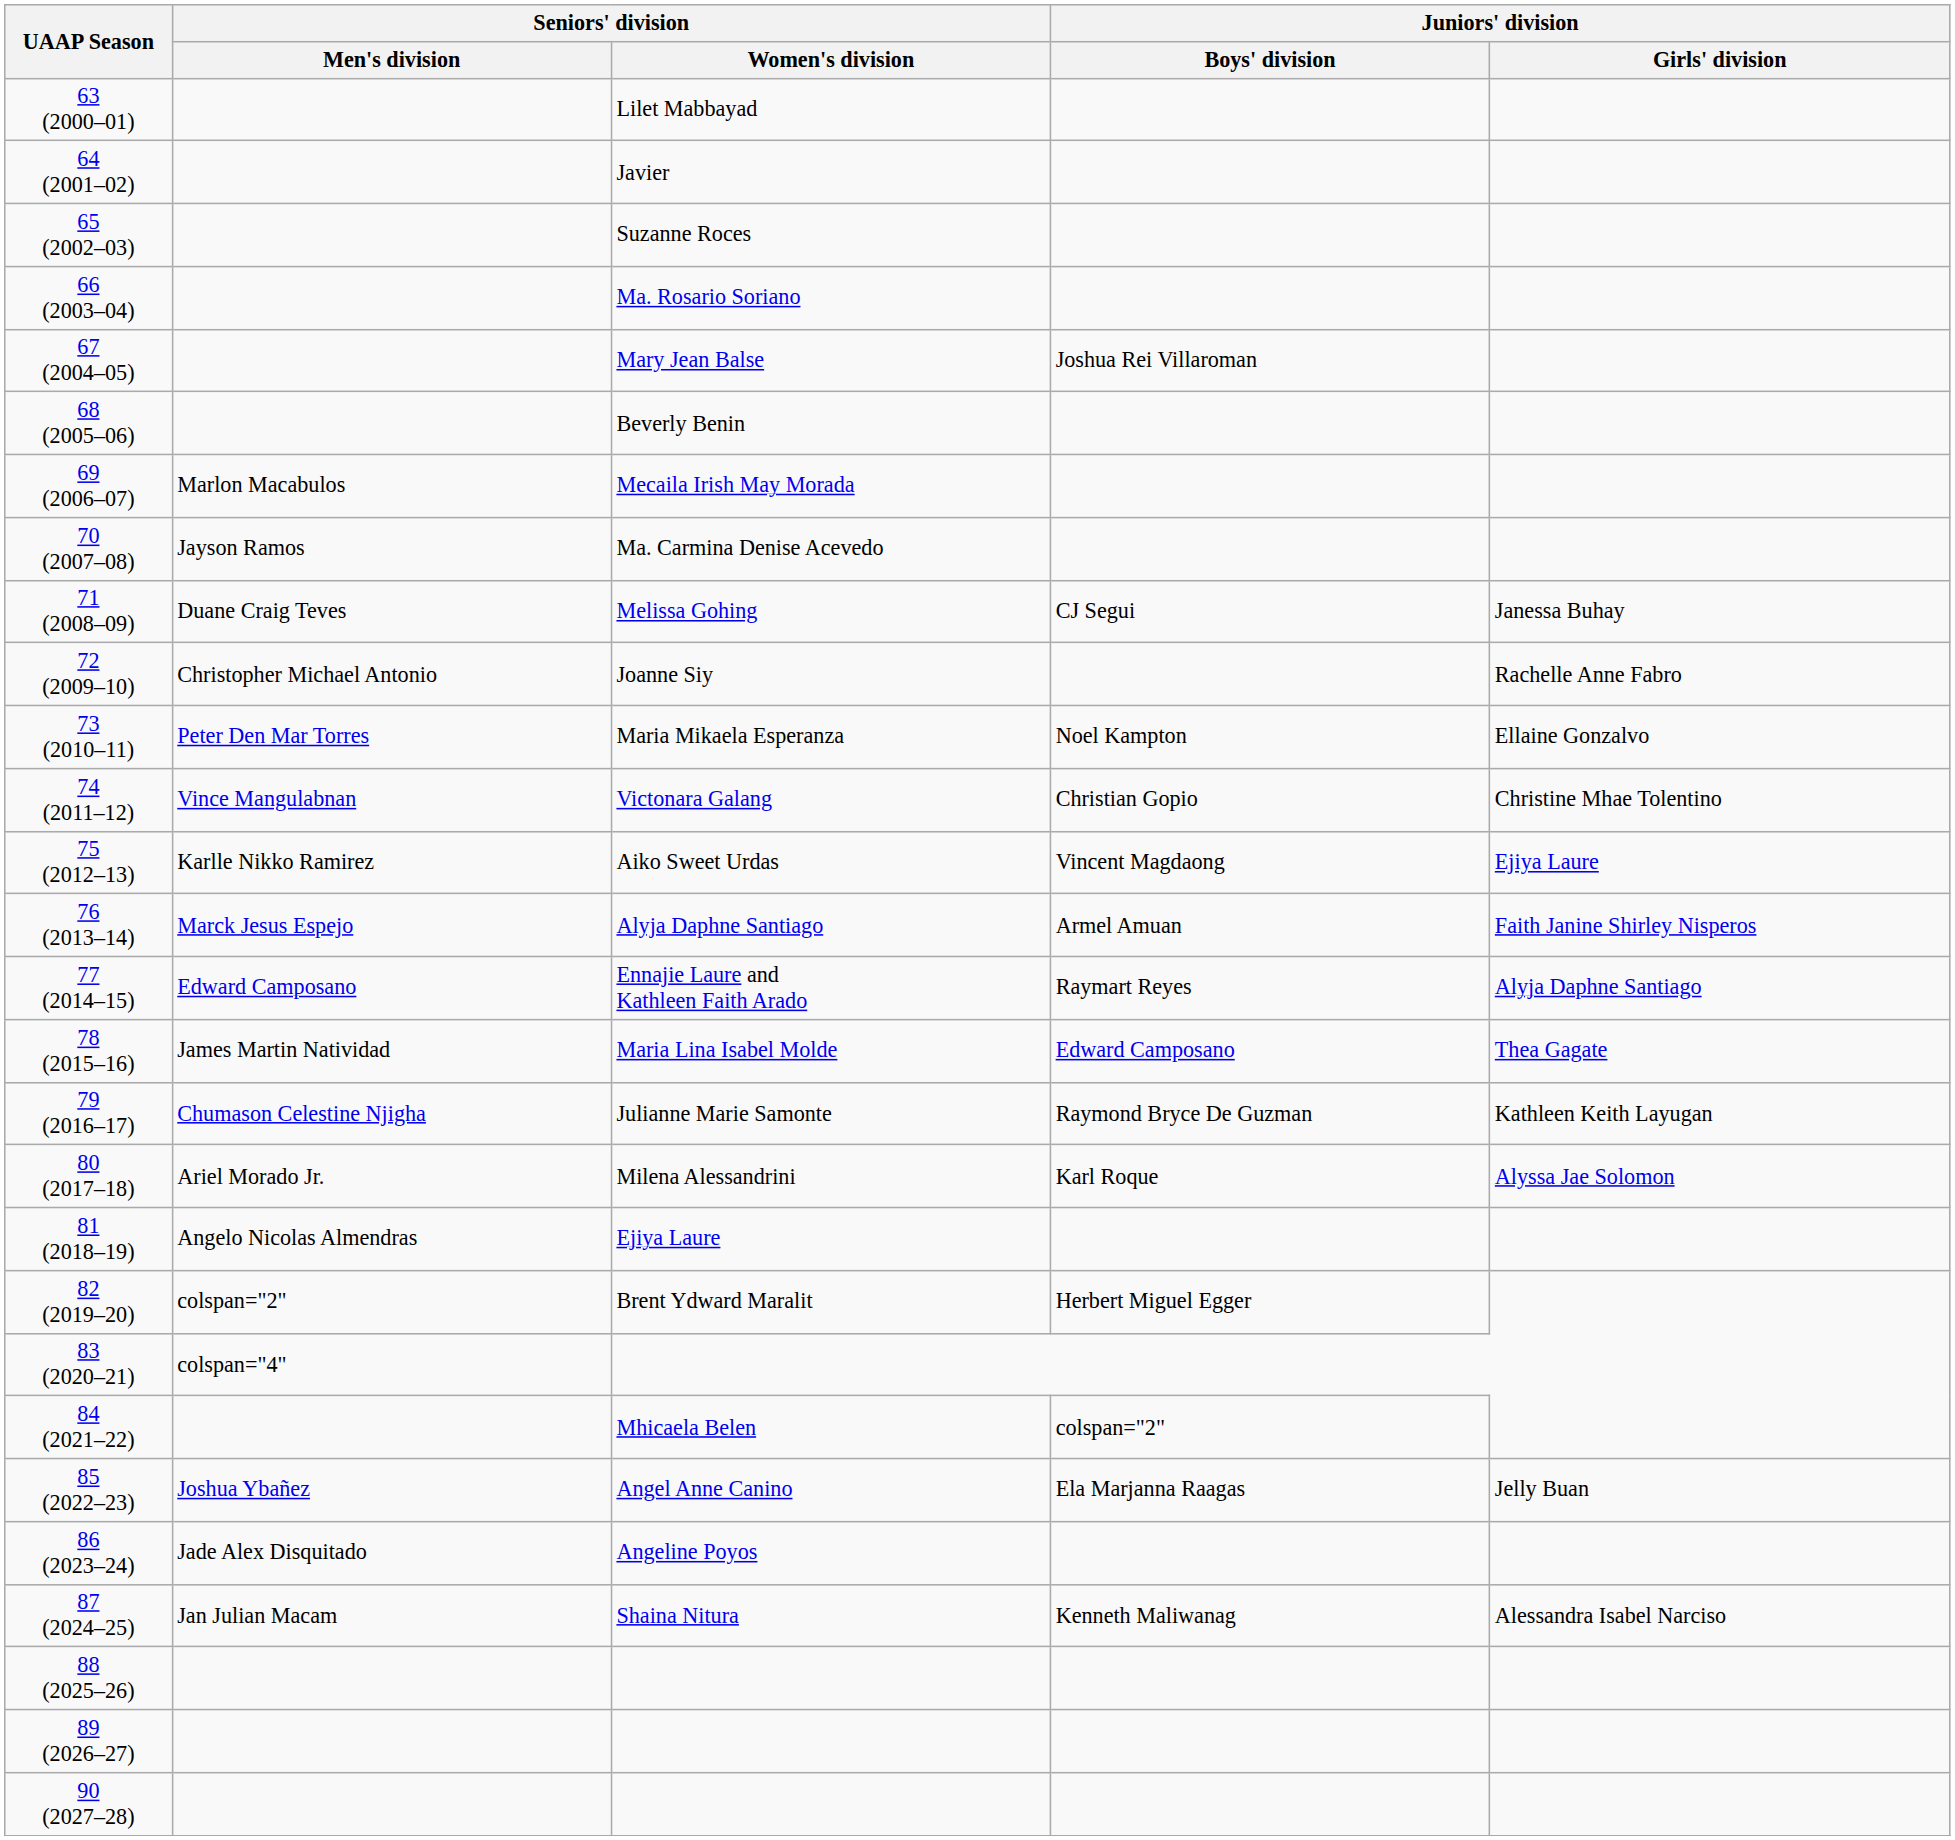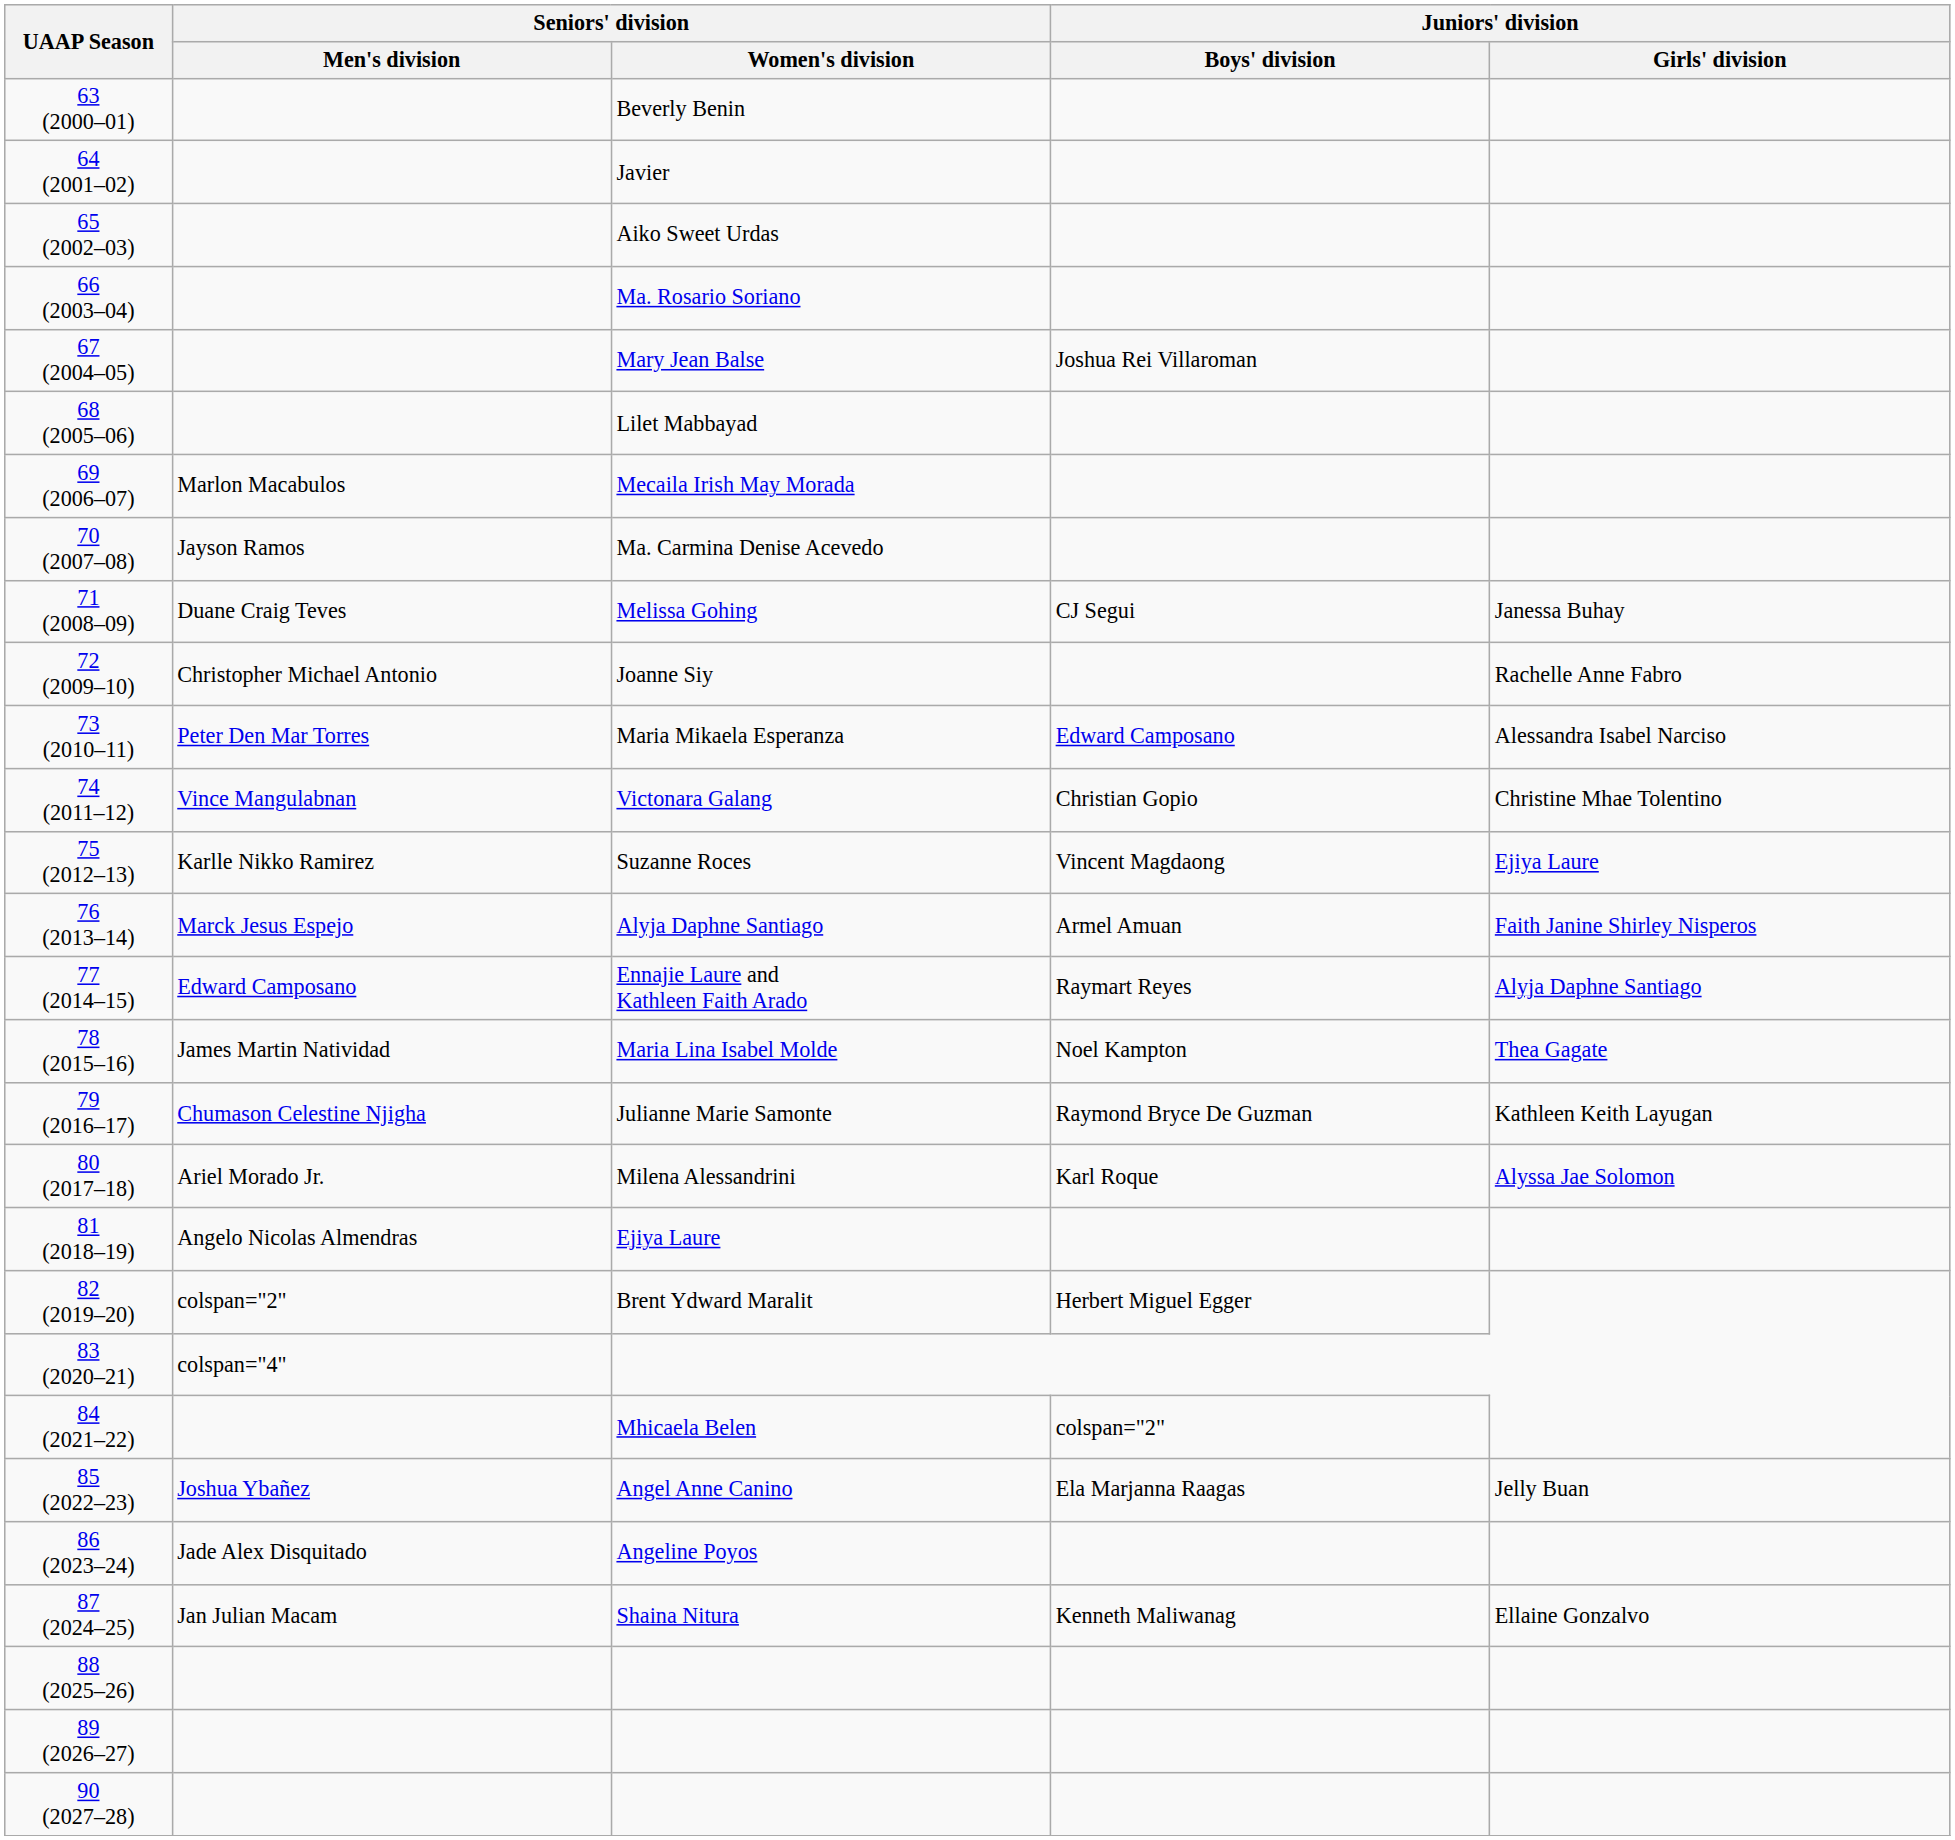63 (2000–01) | Seniors' division / Women's division: Lilet Mabbayad -> Beverly Benin
65 (2002–03) | Seniors' division / Women's division: Suzanne Roces -> Aiko Sweet Urdas
68 (2005–06) | Seniors' division / Women's division: Beverly Benin -> Lilet Mabbayad
73 (2010–11) | Juniors' division / Boys' division: Noel Kampton -> Edward Camposano
73 (2010–11) | Juniors' division / Girls' division: Ellaine Gonzalvo -> Alessandra Isabel Narciso
75 (2012–13) | Seniors' division / Women's division: Aiko Sweet Urdas -> Suzanne Roces
78 (2015–16) | Juniors' division / Boys' division: Edward Camposano -> Noel Kampton
87 (2024–25) | Juniors' division / Girls' division: Alessandra Isabel Narciso -> Ellaine Gonzalvo
